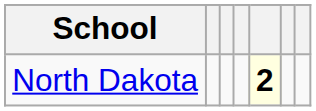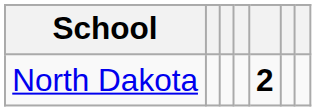North Dakota | column 5: lightyellow background -> no background
